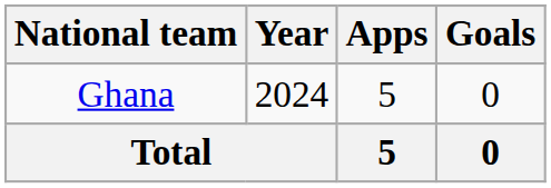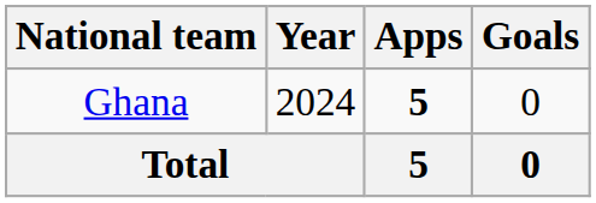Ghana | Apps: normal -> bold
